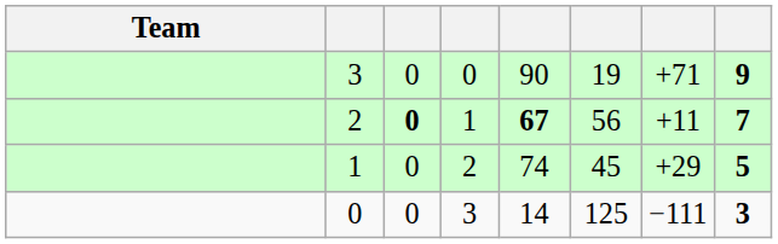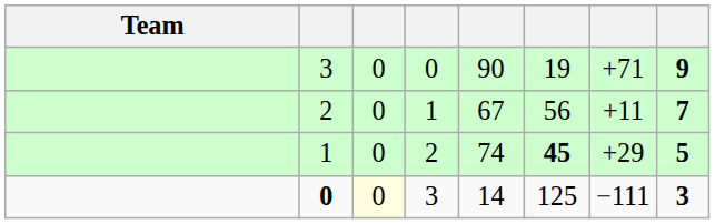row 3 | column 3: bold -> normal
row 3 | column 5: bold -> normal
row 4 | column 6: normal -> bold
row 5 | column 2: normal -> bold
row 5 | column 3: no background -> lightyellow background
